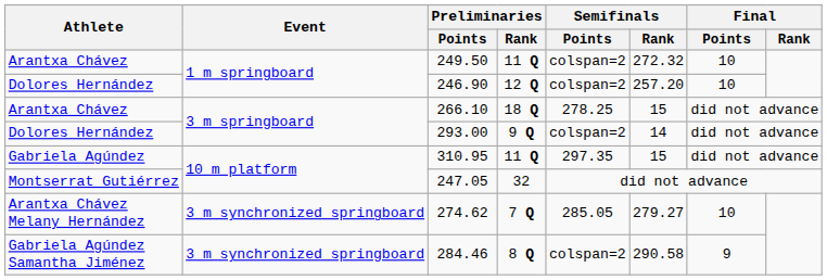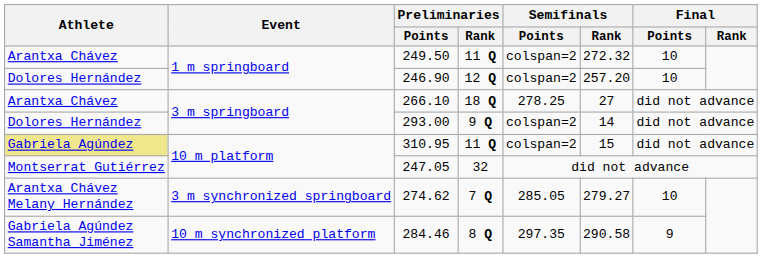266.10 | Semifinals / Rank: 15 -> 27
310.95 | Athlete: no background -> khaki background
310.95 | Semifinals / Points: 297.35 -> colspan=2
284.46 | Event: 3 m synchronized springboard -> 10 m synchronized platform
284.46 | Semifinals / Points: colspan=2 -> 297.35
